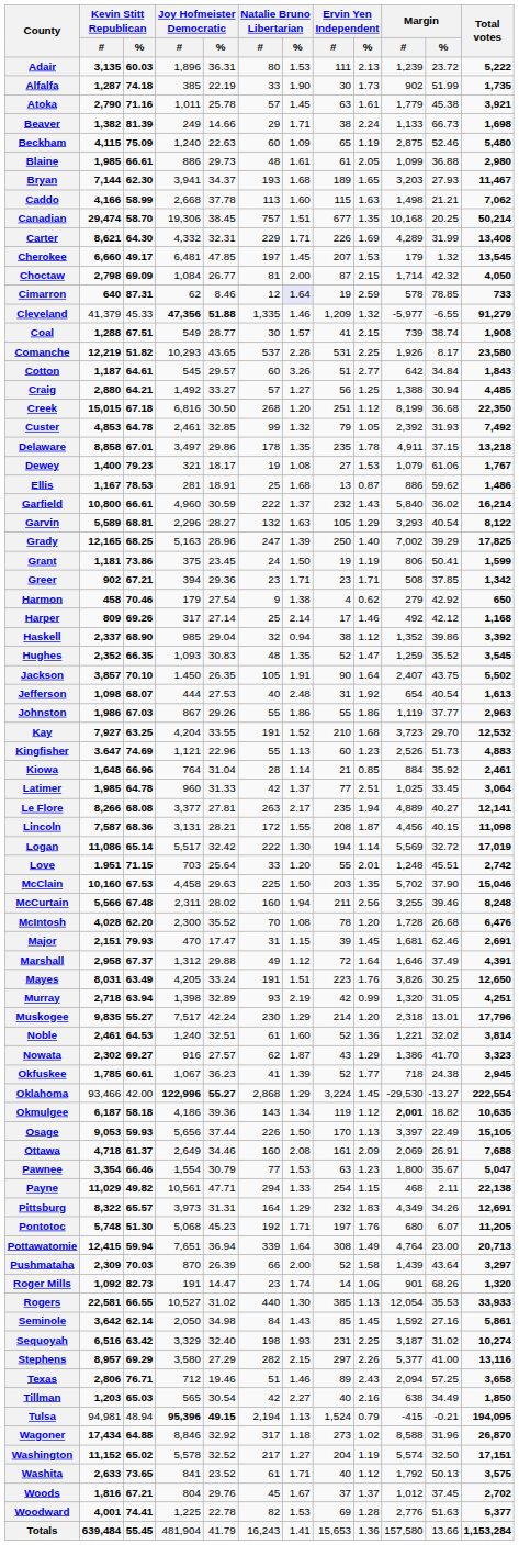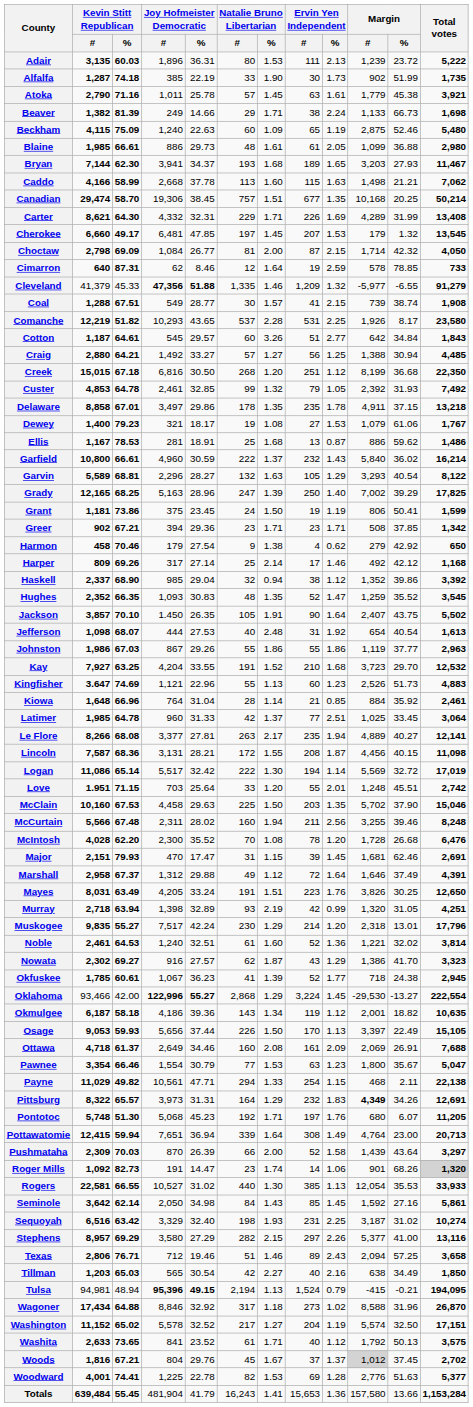Cimarron | Natalie Bruno Libertarian / %: lavender background -> no background
Okmulgee | Margin / #: bold -> normal
Pittsburg | Margin / #: normal -> bold
Roger Mills | Total votes: no background -> lightgrey background
Woods | Margin / #: no background -> lightgrey background
